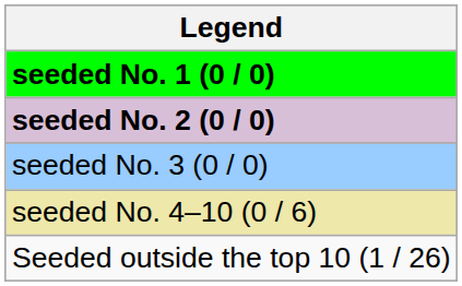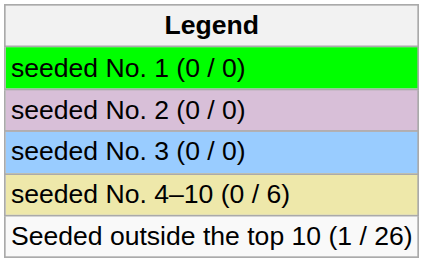row 2 | column 1: bold -> normal
row 3 | column 1: bold -> normal
